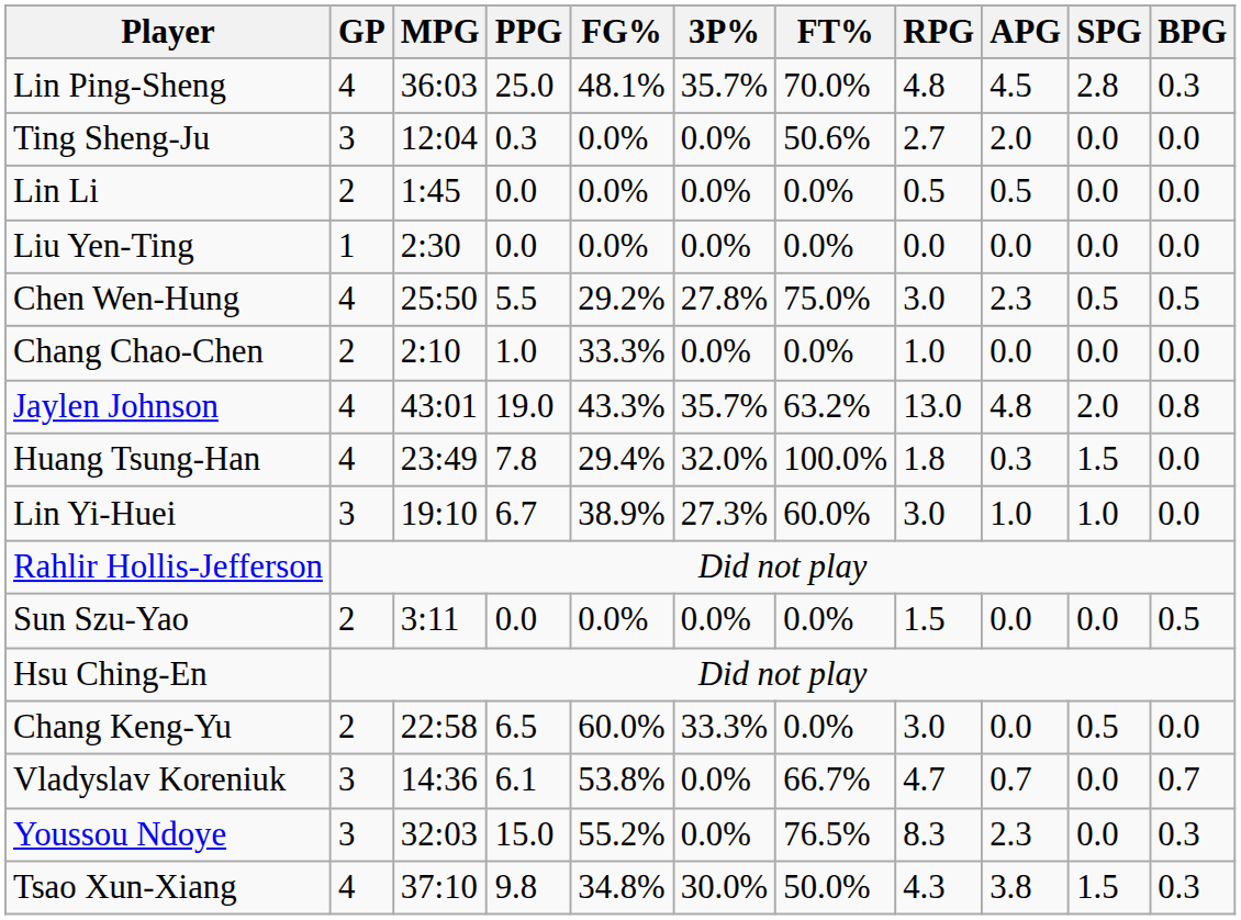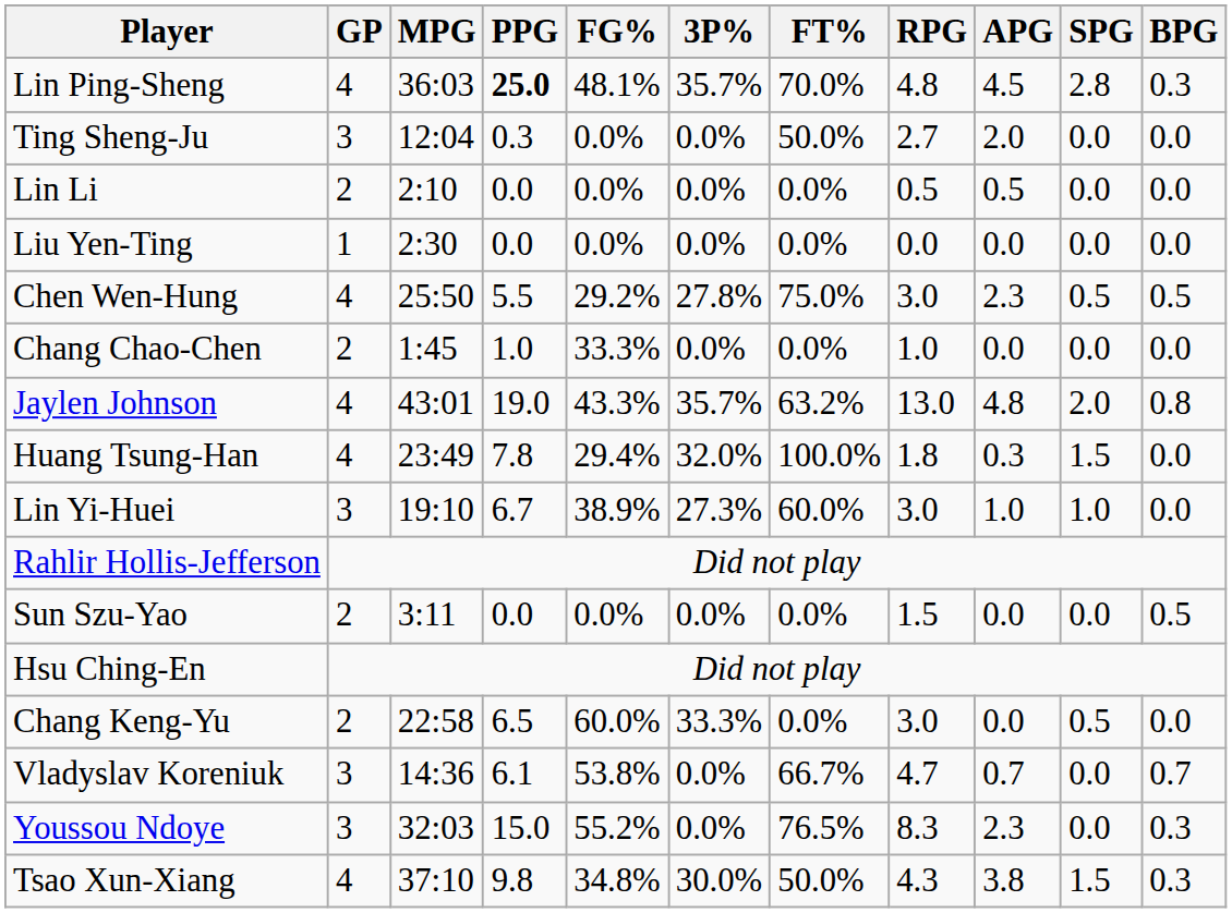Lin Ping-Sheng | PPG: normal -> bold
Ting Sheng-Ju | FT%: 50.6% -> 50.0%
Lin Li | MPG: 1:45 -> 2:10
Chang Chao-Chen | MPG: 2:10 -> 1:45
